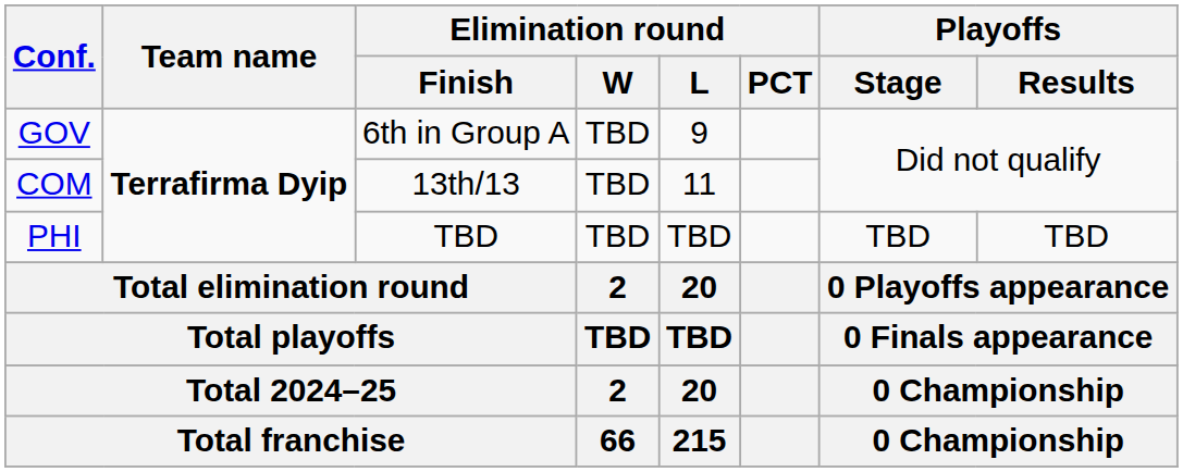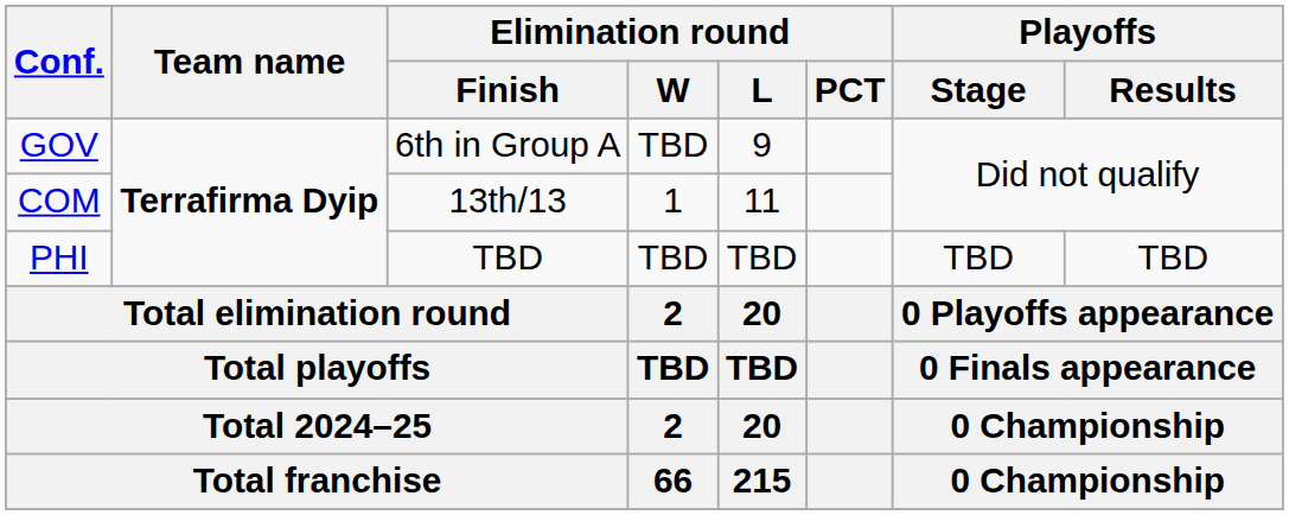COM | Elimination round / W: TBD -> 1
